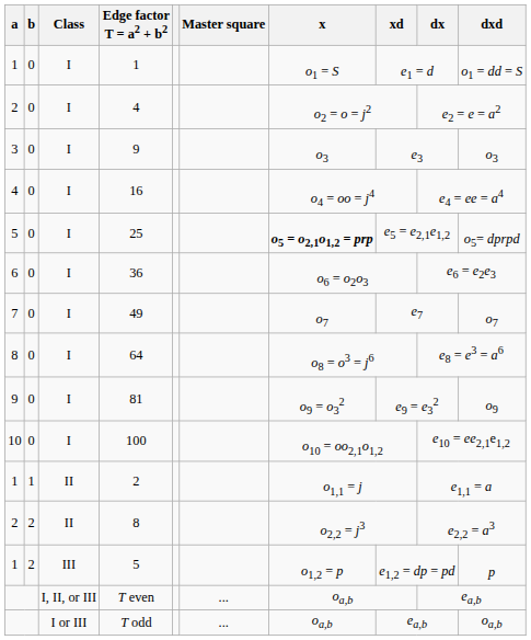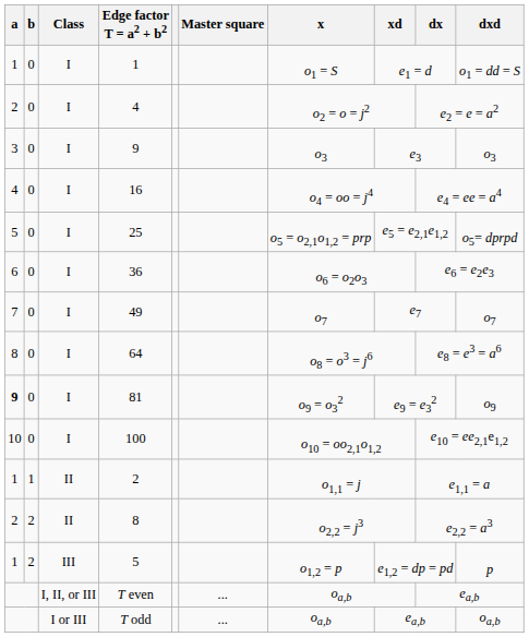25 | x: bold -> normal
81 | a: normal -> bold
